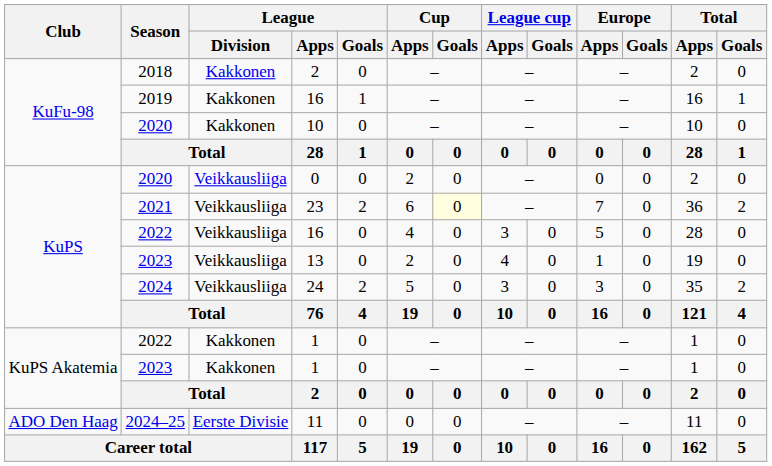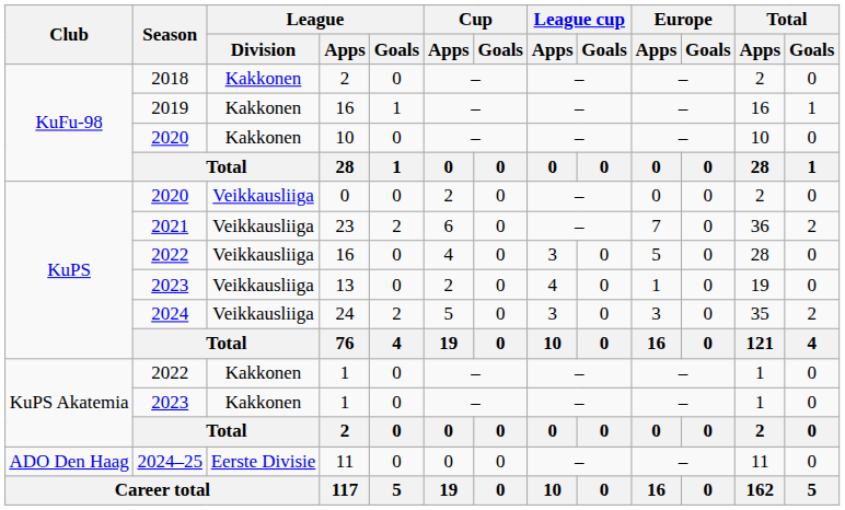23 | Cup / Goals: lightyellow background -> no background
